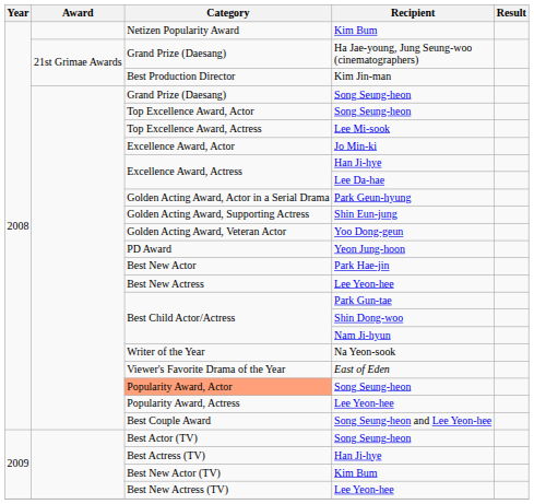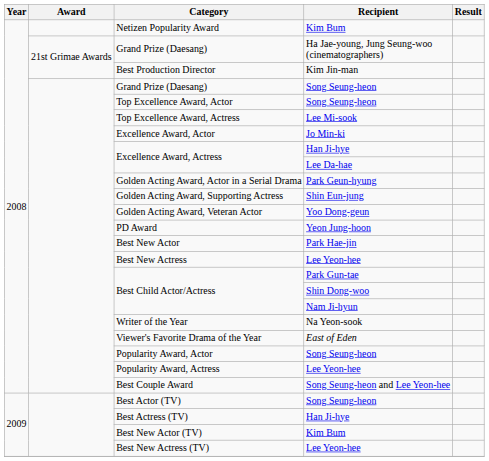Popularity Award, Actor | Category: lightsalmon background -> no background
